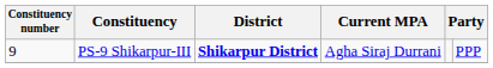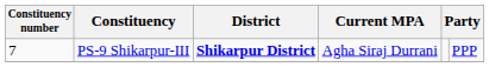PS-9 Shikarpur-III | Constituency number: 9 -> 7
